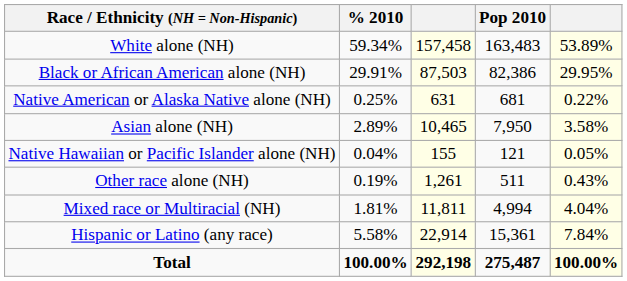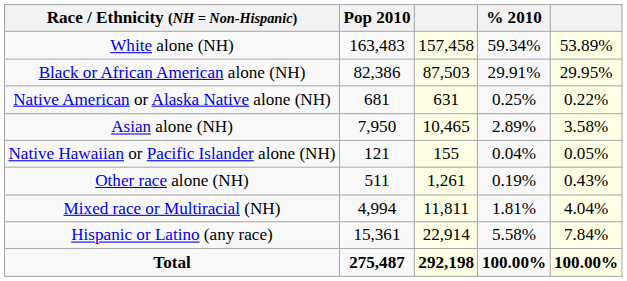columns swapped: Pop 2010 <-> % 2010
